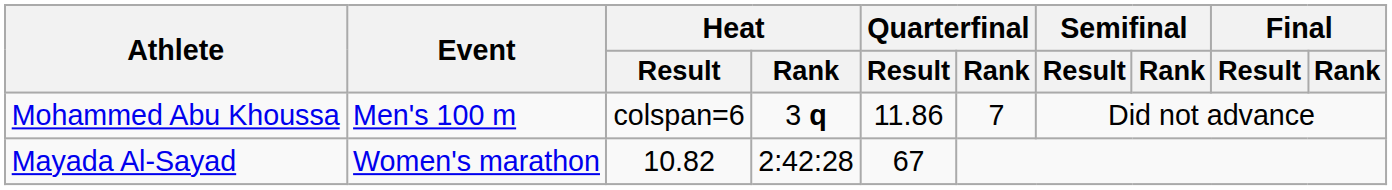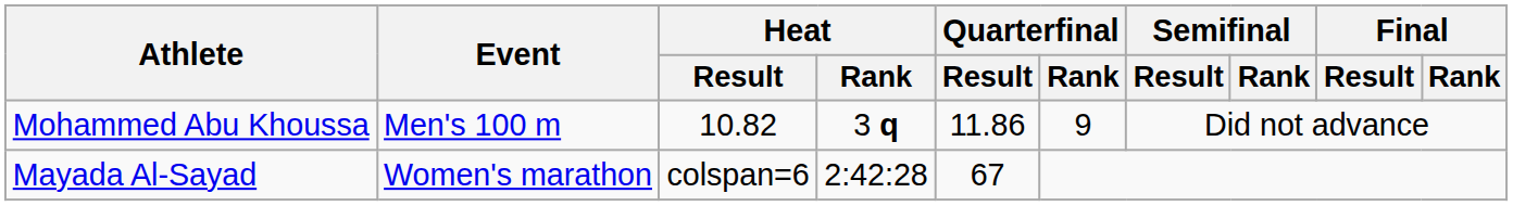Mohammed Abu Khoussa | Heat / Result: colspan=6 -> 10.82
Mohammed Abu Khoussa | Quarterfinal / Rank: 7 -> 9
Mayada Al-Sayad | Heat / Result: 10.82 -> colspan=6
